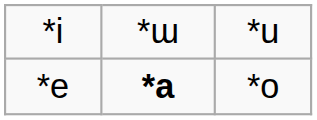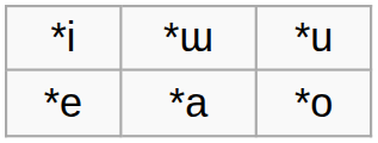*e | column 2: bold -> normal
